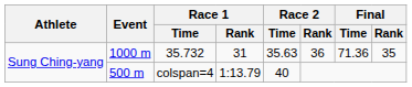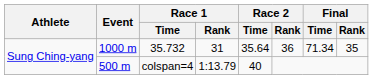35.732 | Race 2 / Time: 35.63 -> 35.64
35.732 | Final / Time: 71.36 -> 71.34
